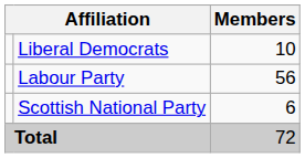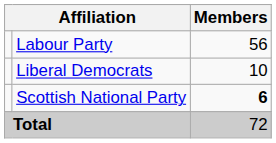rows swapped: Labour Party <-> Liberal Democrats
Scottish National Party | Members: normal -> bold
